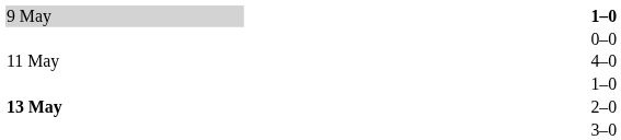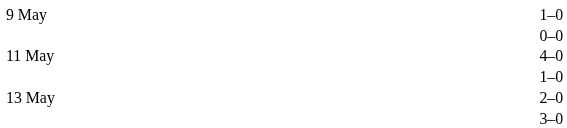9 May / 1–0 | column 1: lightgrey background -> no background
9 May / 1–0 | column 2: bold -> normal
2–0 | column 1: bold -> normal
